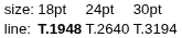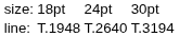line: | column 2: bold -> normal
